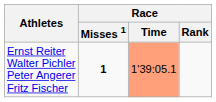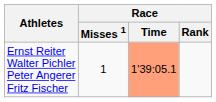Ernst Reiter Walter Pichler Peter Angerer Fritz Fischer | Race / Misses 1: bold -> normal
